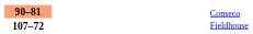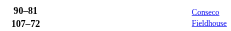90–81 | column 1: lightsalmon background -> no background
